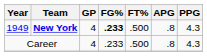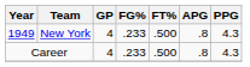1949 | Team: bold -> normal
1949 | FG%: bold -> normal
